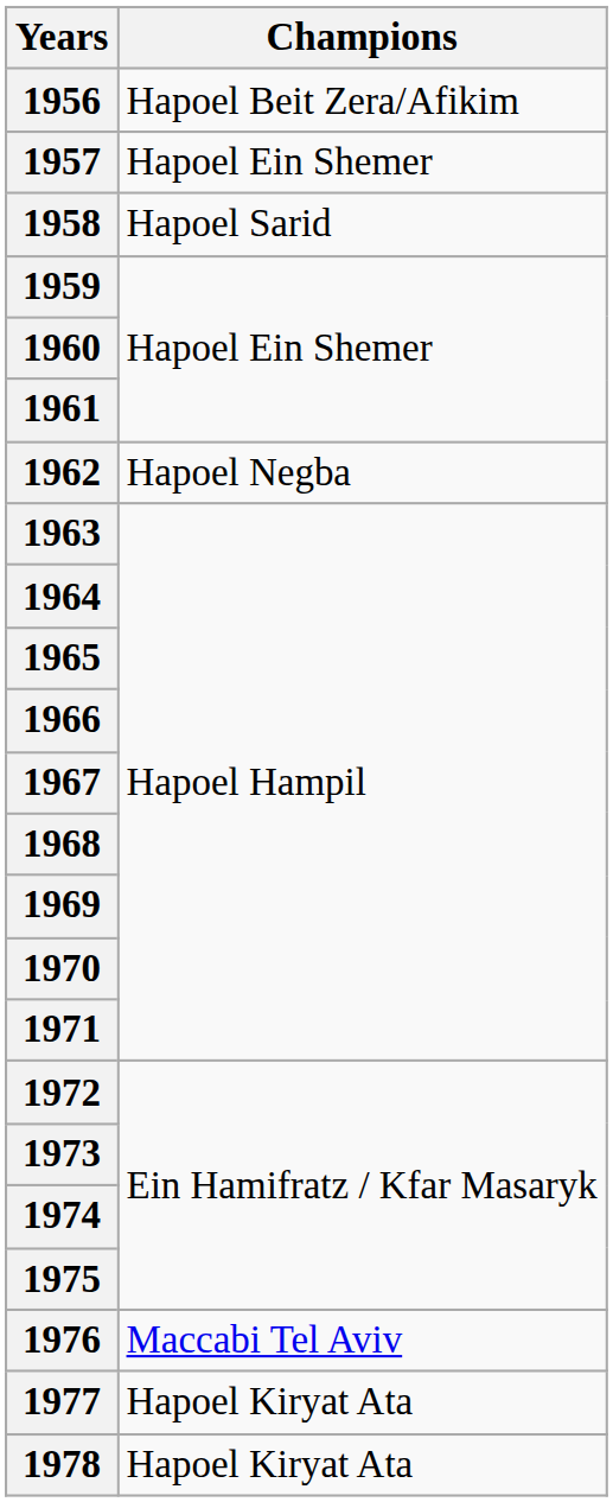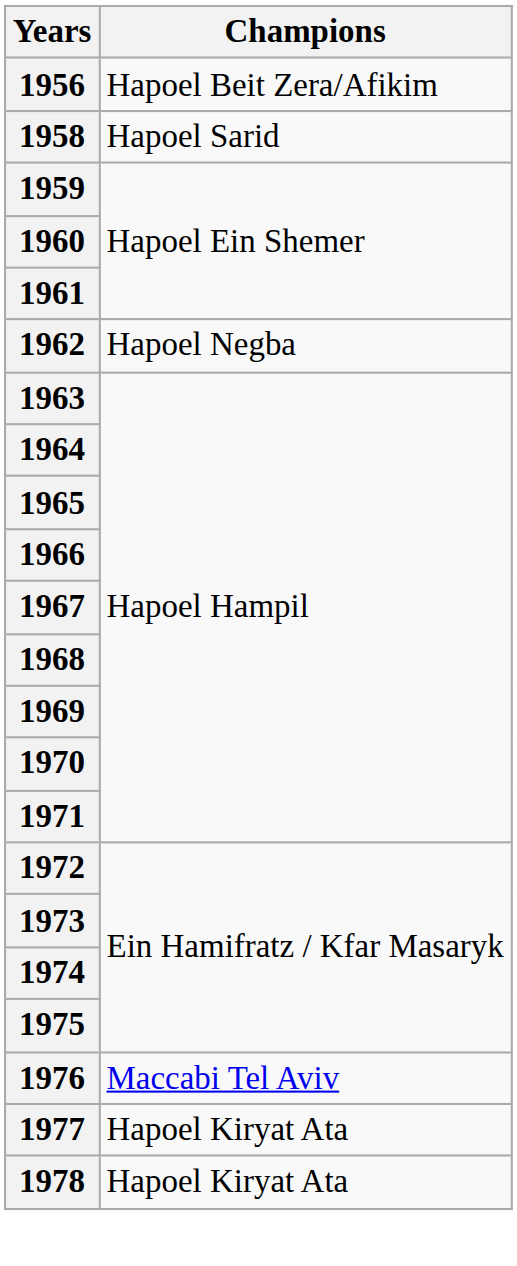- row: 1957 | Hapoel Ein Shemer
